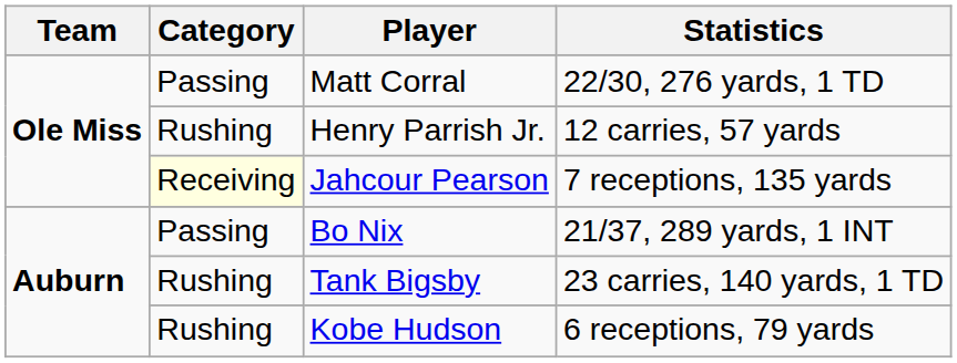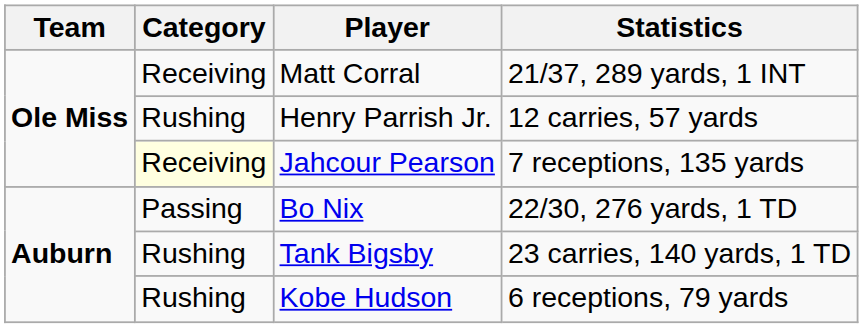Matt Corral | Category: Passing -> Receiving
Matt Corral | Statistics: 22/30, 276 yards, 1 TD -> 21/37, 289 yards, 1 INT
Bo Nix | Statistics: 21/37, 289 yards, 1 INT -> 22/30, 276 yards, 1 TD
